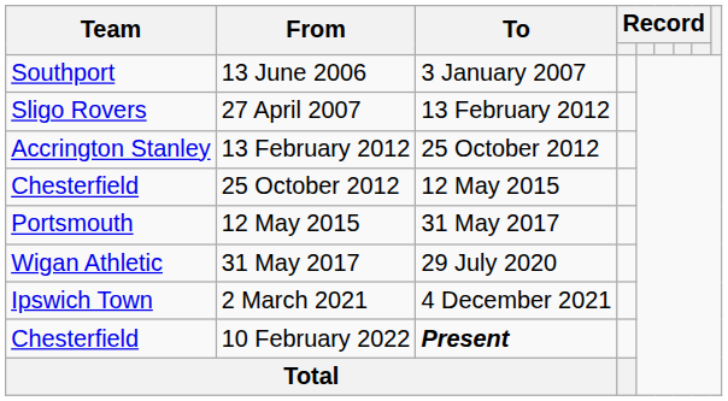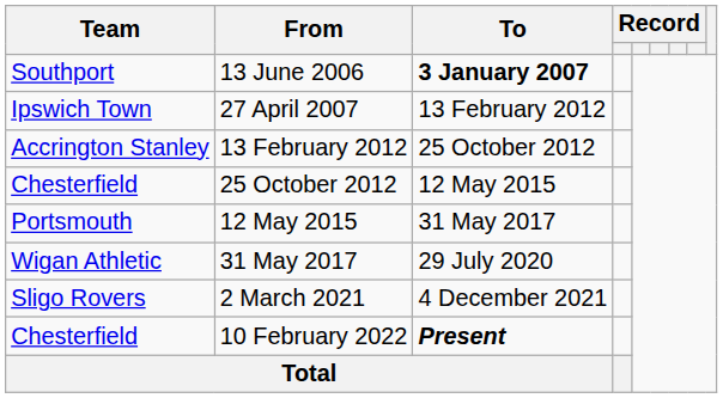13 June 2006 | To: normal -> bold
27 April 2007 | Team: Sligo Rovers -> Ipswich Town
2 March 2021 | Team: Ipswich Town -> Sligo Rovers
